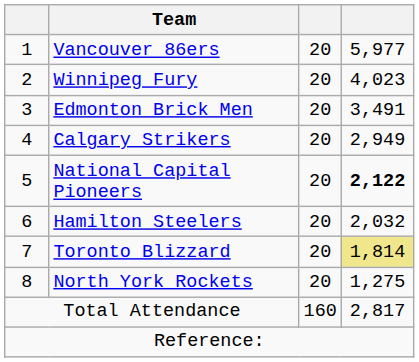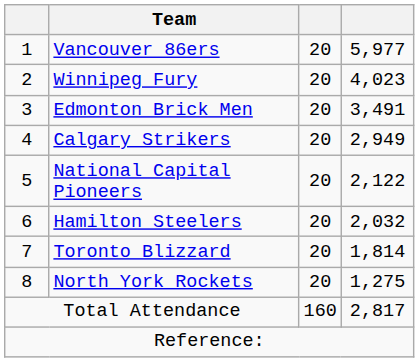National Capital Pioneers | column 4: bold -> normal
Toronto Blizzard | column 4: khaki background -> no background
